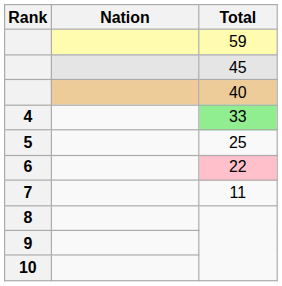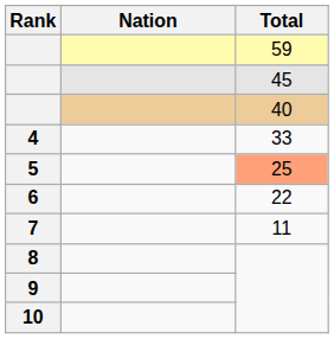4 | Total: lightgreen background -> no background
5 | Total: no background -> lightsalmon background
6 | Total: pink background -> no background
